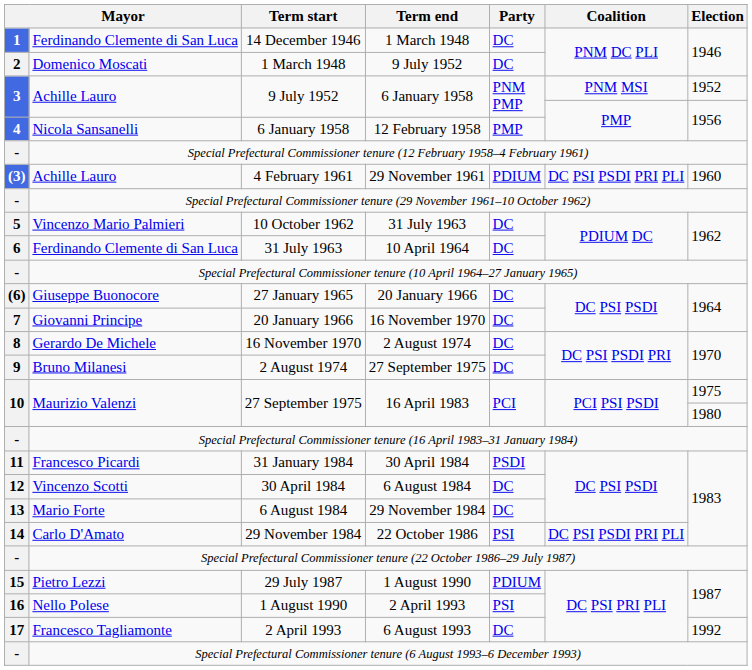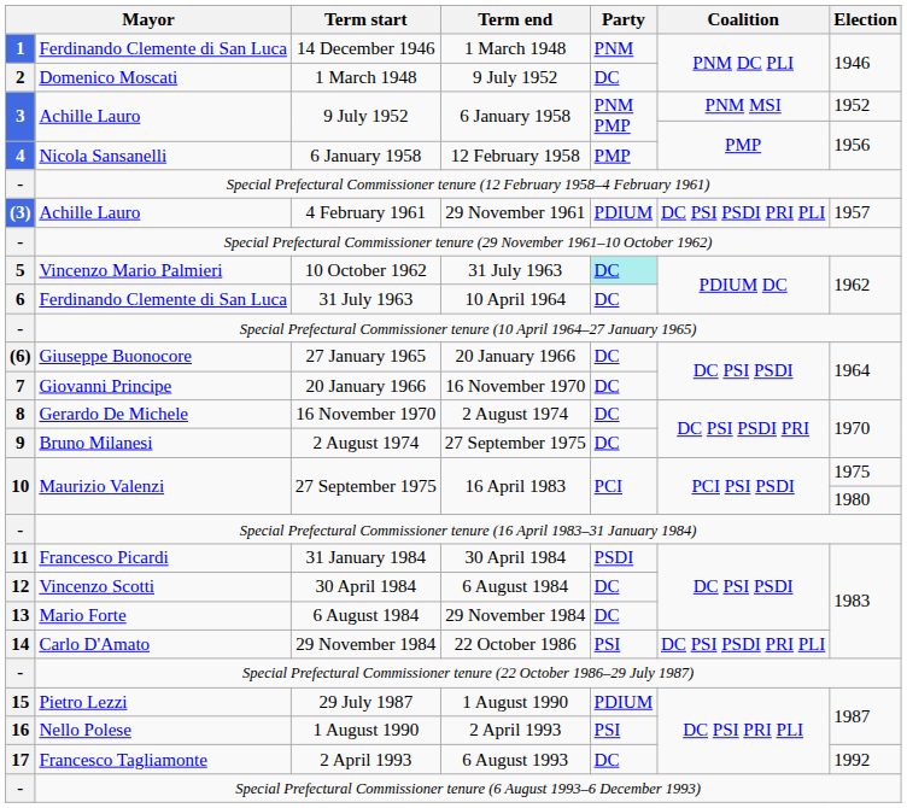14 December 1946 | Party: DC -> PNM
4 February 1961 | Election: 1960 -> 1957
10 October 1962 | Party: no background -> paleturquoise background
